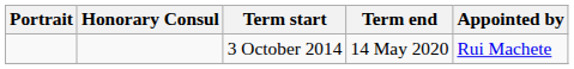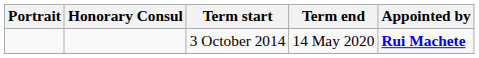3 October 2014 | Appointed by: normal -> bold
